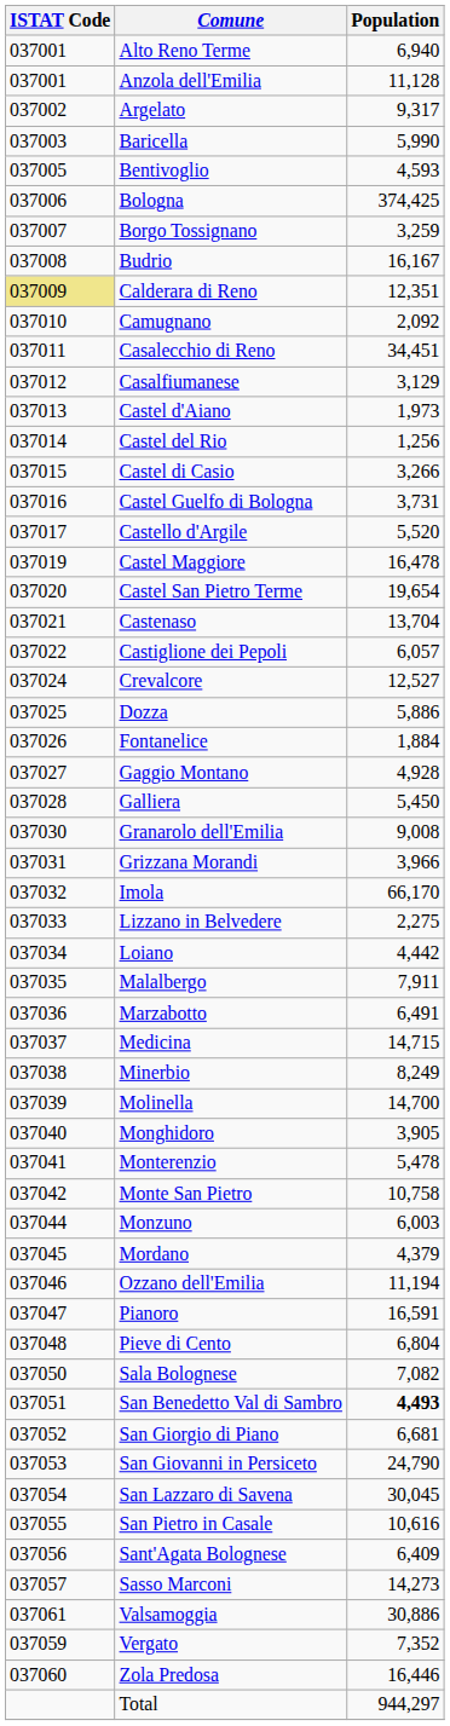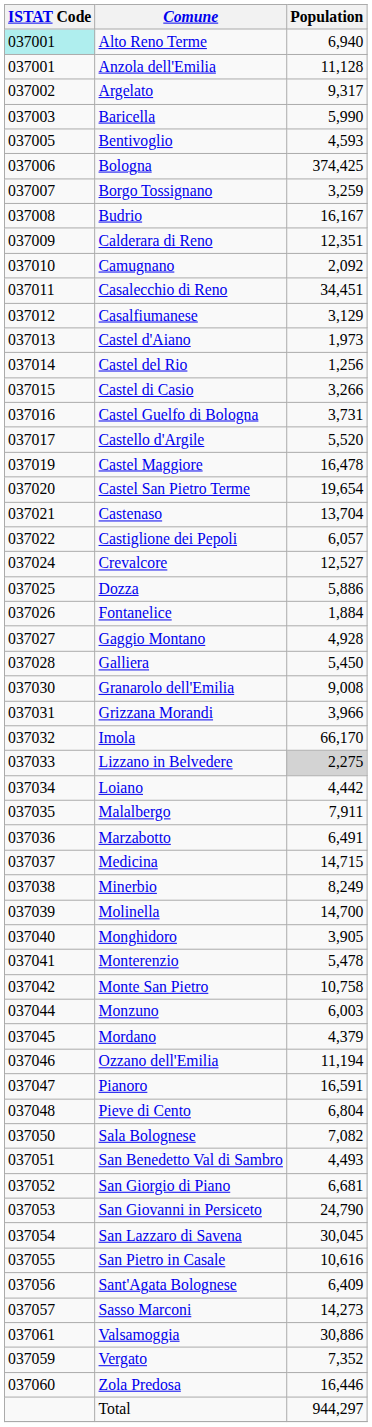Alto Reno Terme | ISTAT Code: no background -> paleturquoise background
Calderara di Reno | ISTAT Code: khaki background -> no background
Lizzano in Belvedere | Population: no background -> lightgrey background
San Benedetto Val di Sambro | Population: bold -> normal
